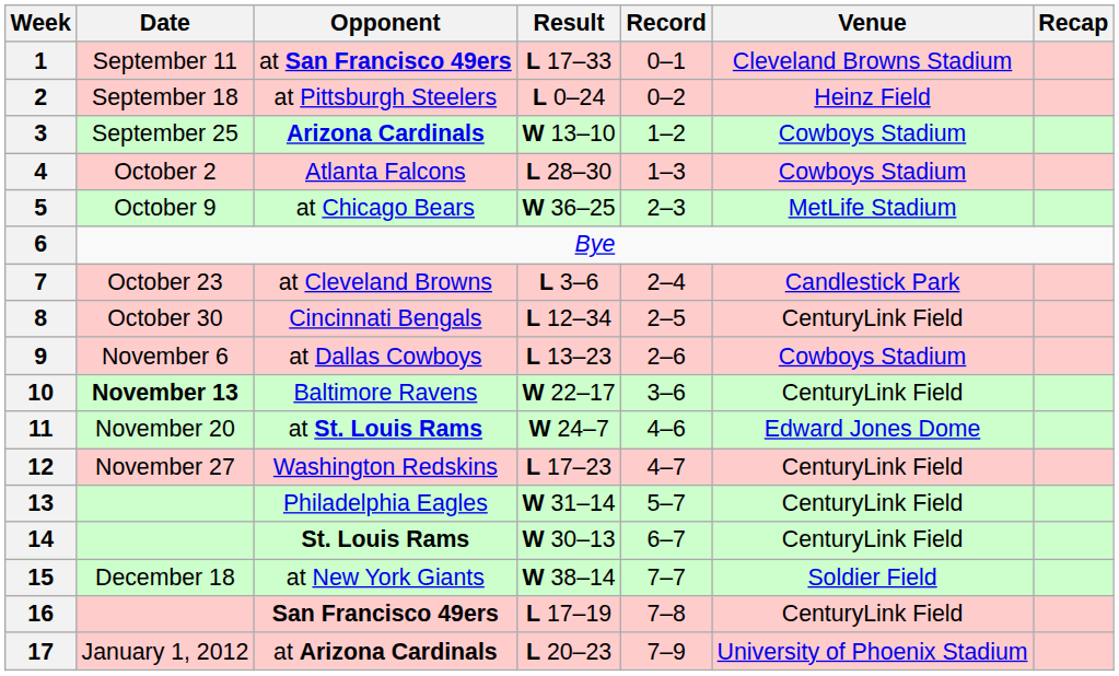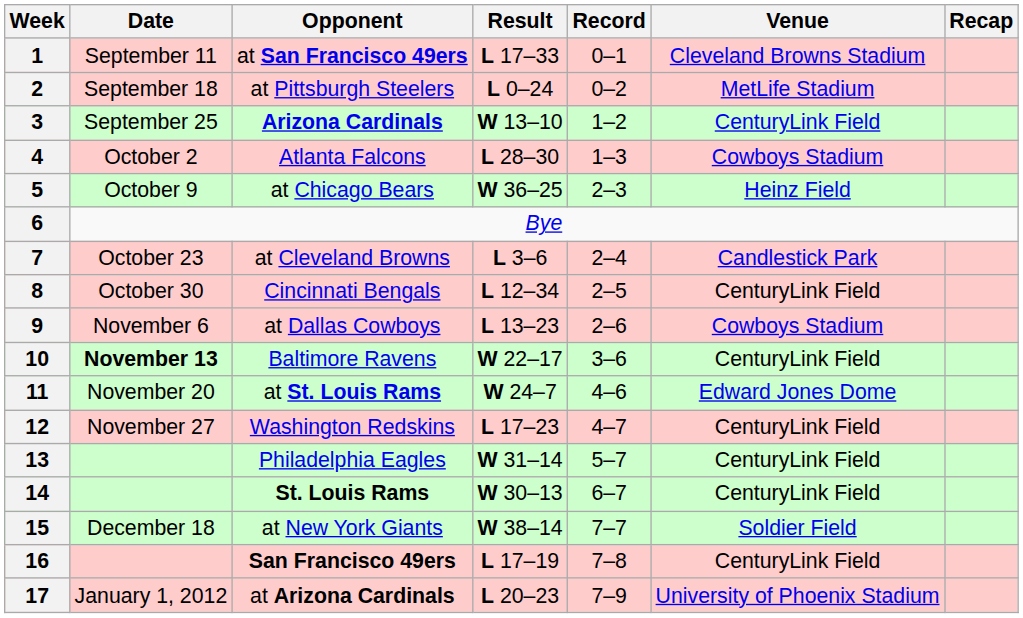2 | Venue: Heinz Field -> MetLife Stadium
3 | Venue: Cowboys Stadium -> CenturyLink Field
5 | Venue: MetLife Stadium -> Heinz Field
